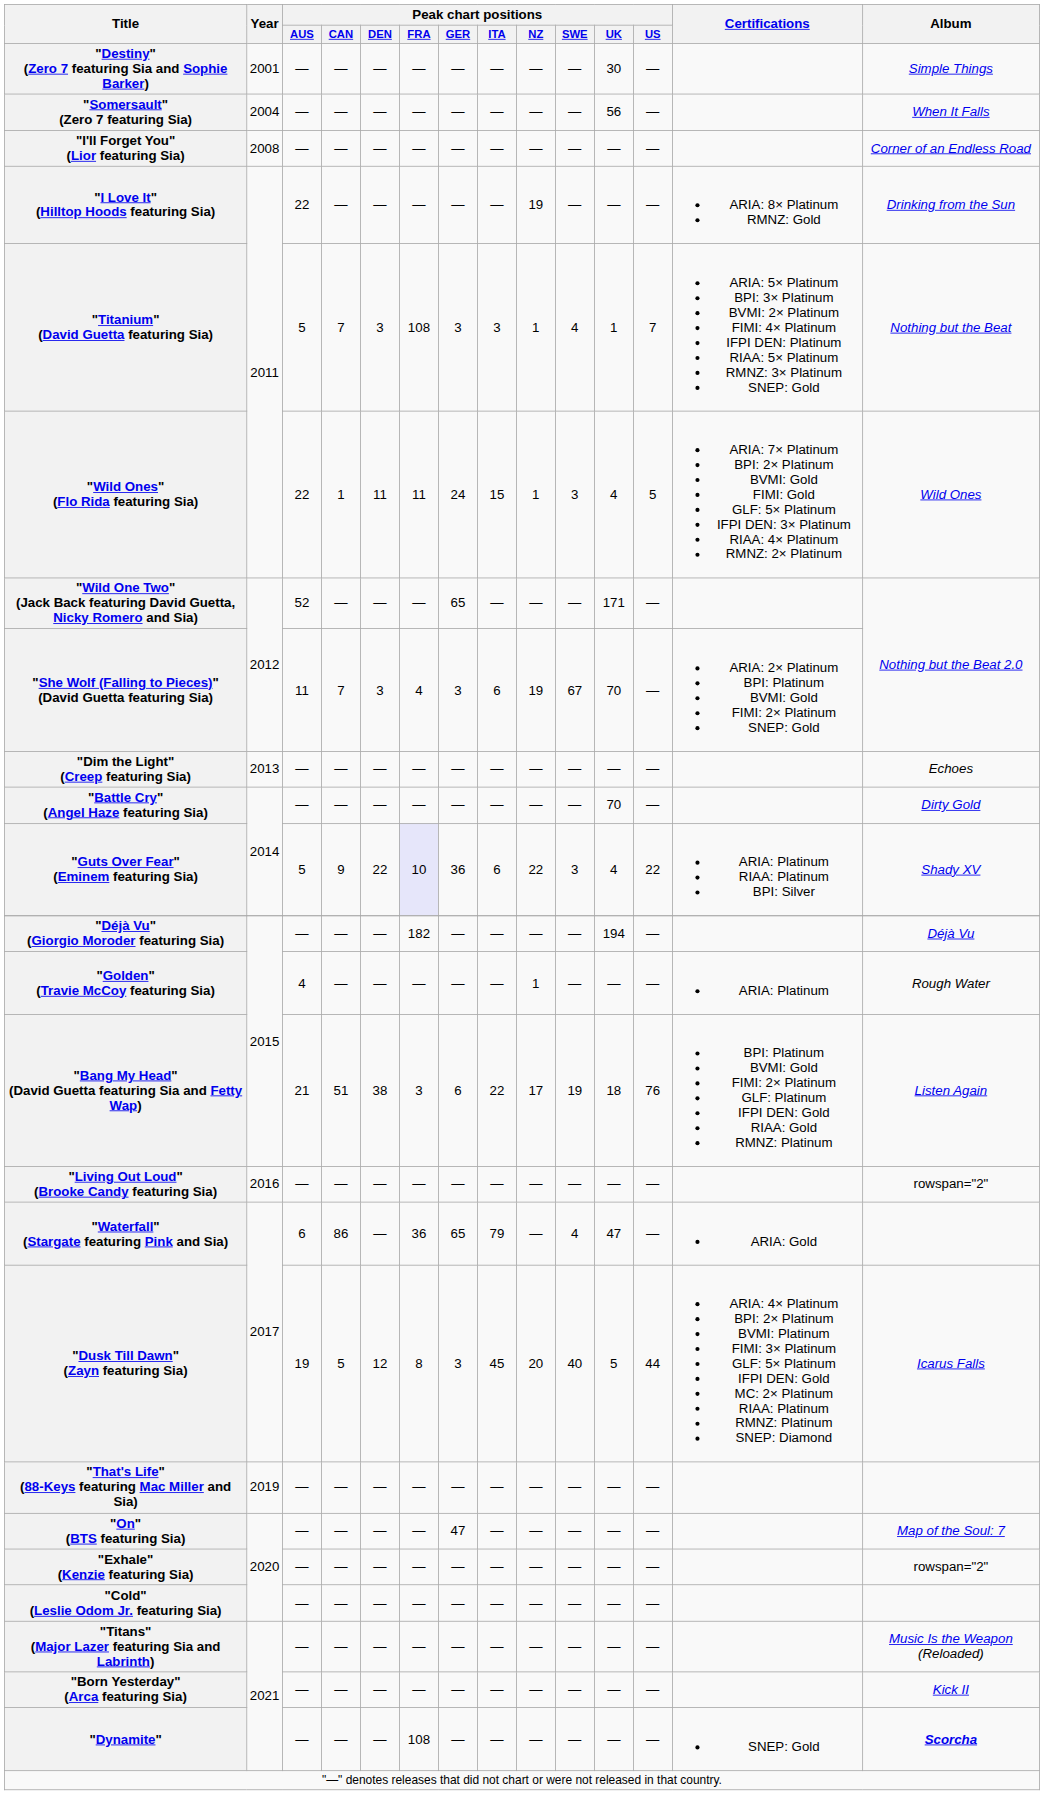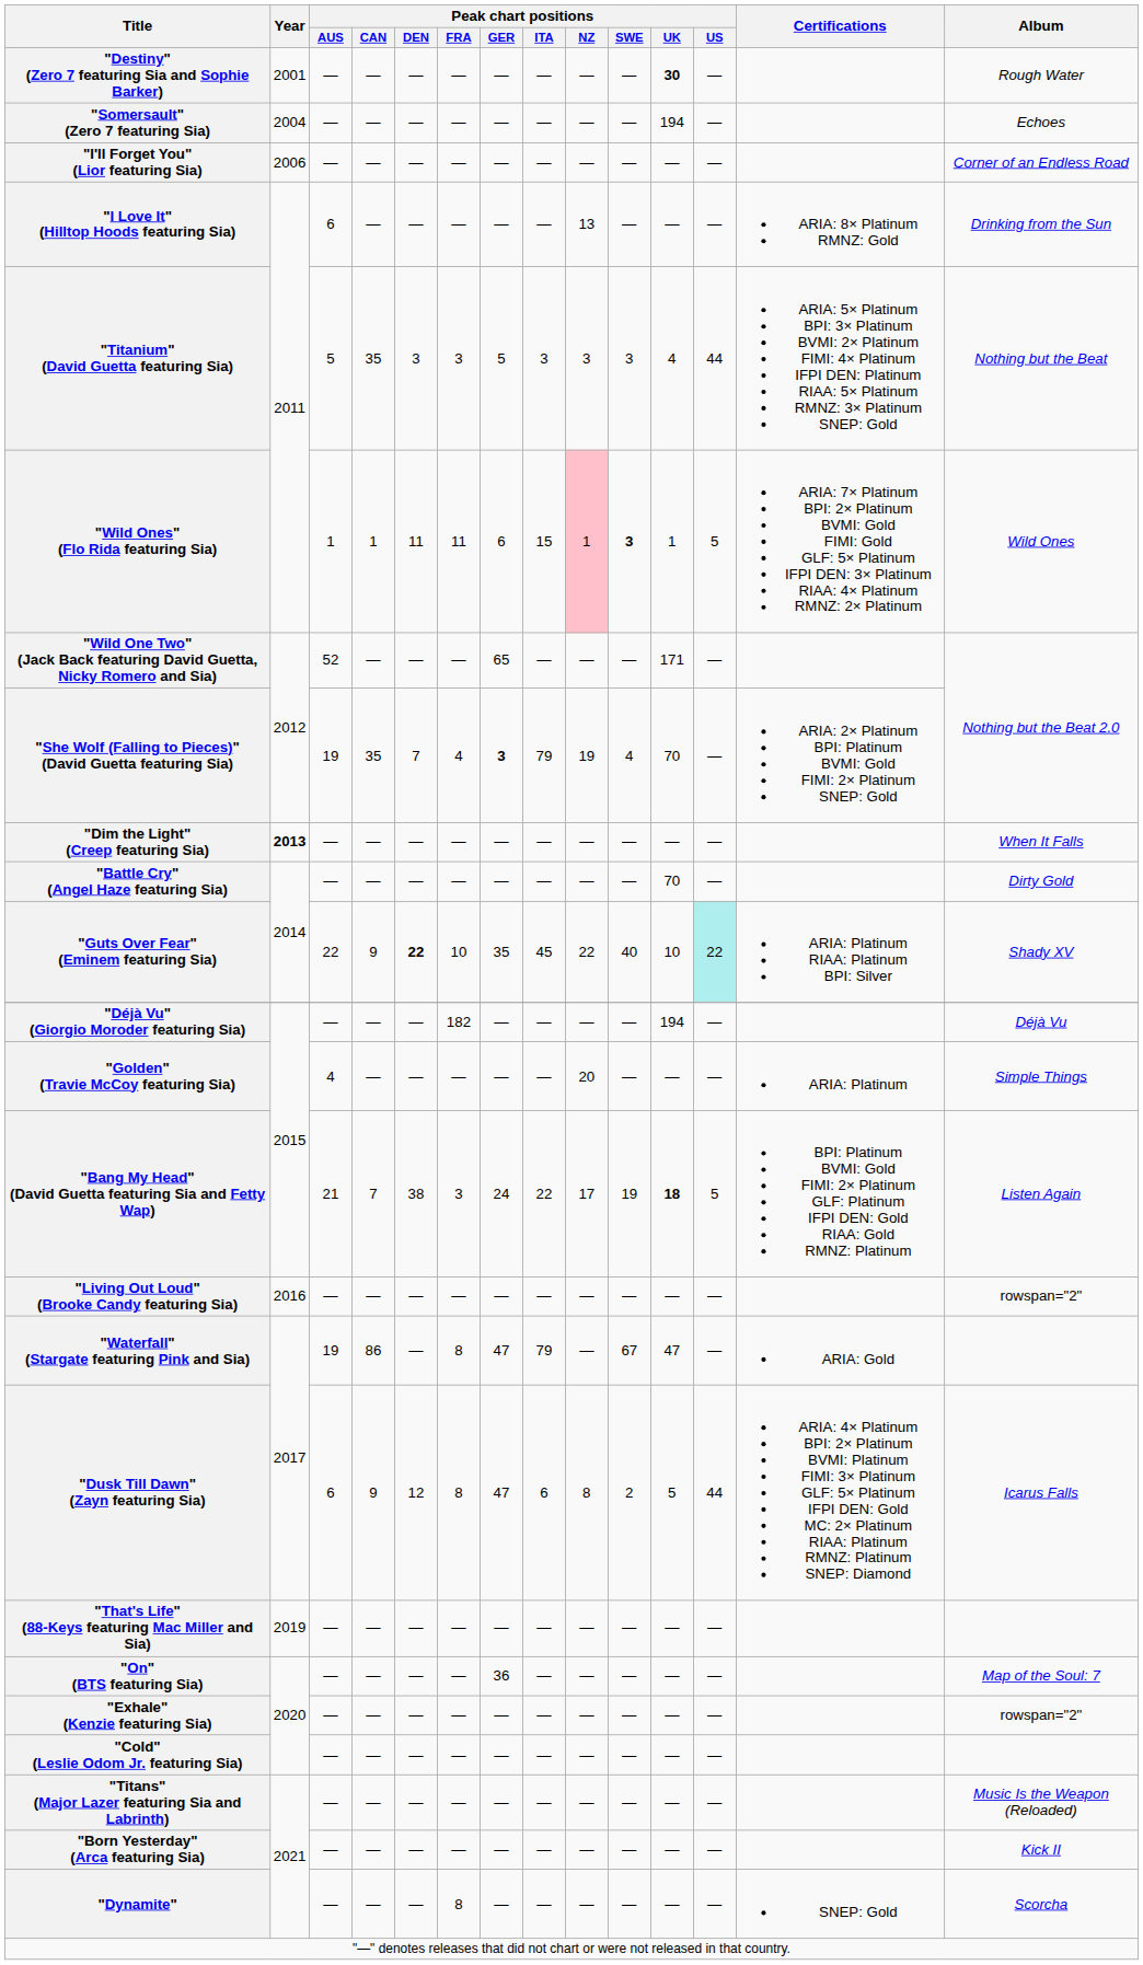"Destiny" (Zero 7 featuring Sia and Sophie Barker) | Peak chart positions / UK: normal -> bold
"Destiny" (Zero 7 featuring Sia and Sophie Barker) | Album: Simple Things -> Rough Water
"Somersault" (Zero 7 featuring Sia) | Peak chart positions / UK: 56 -> 194
"Somersault" (Zero 7 featuring Sia) | Album: When It Falls -> Echoes
"I'll Forget You" (Lior featuring Sia) | Year: 2008 -> 2006
"I Love It" (Hilltop Hoods featuring Sia) | Peak chart positions / AUS: 22 -> 6
"I Love It" (Hilltop Hoods featuring Sia) | Peak chart positions / NZ: 19 -> 13
"Titanium" (David Guetta featuring Sia) | Peak chart positions / CAN: 7 -> 35
"Titanium" (David Guetta featuring Sia) | Peak chart positions / FRA: 108 -> 3
"Titanium" (David Guetta featuring Sia) | Peak chart positions / GER: 3 -> 5
"Titanium" (David Guetta featuring Sia) | Peak chart positions / NZ: 1 -> 3
"Titanium" (David Guetta featuring Sia) | Peak chart positions / SWE: 4 -> 3
"Titanium" (David Guetta featuring Sia) | Peak chart positions / UK: 1 -> 4
"Titanium" (David Guetta featuring Sia) | Peak chart positions / US: 7 -> 44
"Wild Ones" (Flo Rida featuring Sia) | Peak chart positions / AUS: 22 -> 1
"Wild Ones" (Flo Rida featuring Sia) | Peak chart positions / GER: 24 -> 6
"Wild Ones" (Flo Rida featuring Sia) | Peak chart positions / NZ: no background -> pink background
"Wild Ones" (Flo Rida featuring Sia) | Peak chart positions / SWE: normal -> bold
"Wild Ones" (Flo Rida featuring Sia) | Peak chart positions / UK: 4 -> 1
"She Wolf (Falling to Pieces)" (David Guetta featuring Sia) | Peak chart positions / AUS: 11 -> 19
"She Wolf (Falling to Pieces)" (David Guetta featuring Sia) | Peak chart positions / CAN: 7 -> 35
"She Wolf (Falling to Pieces)" (David Guetta featuring Sia) | Peak chart positions / DEN: 3 -> 7
"She Wolf (Falling to Pieces)" (David Guetta featuring Sia) | Peak chart positions / GER: normal -> bold
"She Wolf (Falling to Pieces)" (David Guetta featuring Sia) | Peak chart positions / ITA: 6 -> 79
"She Wolf (Falling to Pieces)" (David Guetta featuring Sia) | Peak chart positions / SWE: 67 -> 4
"Dim the Light" (Creep featuring Sia) | Year: normal -> bold
"Dim the Light" (Creep featuring Sia) | Album: Echoes -> When It Falls
"Guts Over Fear" (Eminem featuring Sia) | Peak chart positions / AUS: 5 -> 22
"Guts Over Fear" (Eminem featuring Sia) | Peak chart positions / DEN: normal -> bold
"Guts Over Fear" (Eminem featuring Sia) | Peak chart positions / FRA: lavender background -> no background
"Guts Over Fear" (Eminem featuring Sia) | Peak chart positions / GER: 36 -> 35
"Guts Over Fear" (Eminem featuring Sia) | Peak chart positions / ITA: 6 -> 45
"Guts Over Fear" (Eminem featuring Sia) | Peak chart positions / SWE: 3 -> 40
"Guts Over Fear" (Eminem featuring Sia) | Peak chart positions / UK: 4 -> 10
"Guts Over Fear" (Eminem featuring Sia) | Peak chart positions / US: no background -> paleturquoise background
"Golden" (Travie McCoy featuring Sia) | Peak chart positions / NZ: 1 -> 20
"Golden" (Travie McCoy featuring Sia) | Album: Rough Water -> Simple Things
"Bang My Head" (David Guetta featuring Sia and Fetty Wap) | Peak chart positions / CAN: 51 -> 7
"Bang My Head" (David Guetta featuring Sia and Fetty Wap) | Peak chart positions / GER: 6 -> 24
"Bang My Head" (David Guetta featuring Sia and Fetty Wap) | Peak chart positions / UK: normal -> bold
"Bang My Head" (David Guetta featuring Sia and Fetty Wap) | Peak chart positions / US: 76 -> 5
"Waterfall" (Stargate featuring Pink and Sia) | Peak chart positions / AUS: 6 -> 19
"Waterfall" (Stargate featuring Pink and Sia) | Peak chart positions / FRA: 36 -> 8
"Waterfall" (Stargate featuring Pink and Sia) | Peak chart positions / GER: 65 -> 47
"Waterfall" (Stargate featuring Pink and Sia) | Peak chart positions / SWE: 4 -> 67
"Dusk Till Dawn" (Zayn featuring Sia) | Peak chart positions / AUS: 19 -> 6
"Dusk Till Dawn" (Zayn featuring Sia) | Peak chart positions / CAN: 5 -> 9
"Dusk Till Dawn" (Zayn featuring Sia) | Peak chart positions / GER: 3 -> 47
"Dusk Till Dawn" (Zayn featuring Sia) | Peak chart positions / ITA: 45 -> 6
"Dusk Till Dawn" (Zayn featuring Sia) | Peak chart positions / NZ: 20 -> 8
"Dusk Till Dawn" (Zayn featuring Sia) | Peak chart positions / SWE: 40 -> 2
"On" (BTS featuring Sia) | Peak chart positions / GER: 47 -> 36
"Dynamite" | Peak chart positions / FRA: 108 -> 8
"Dynamite" | Album: bold -> normal
